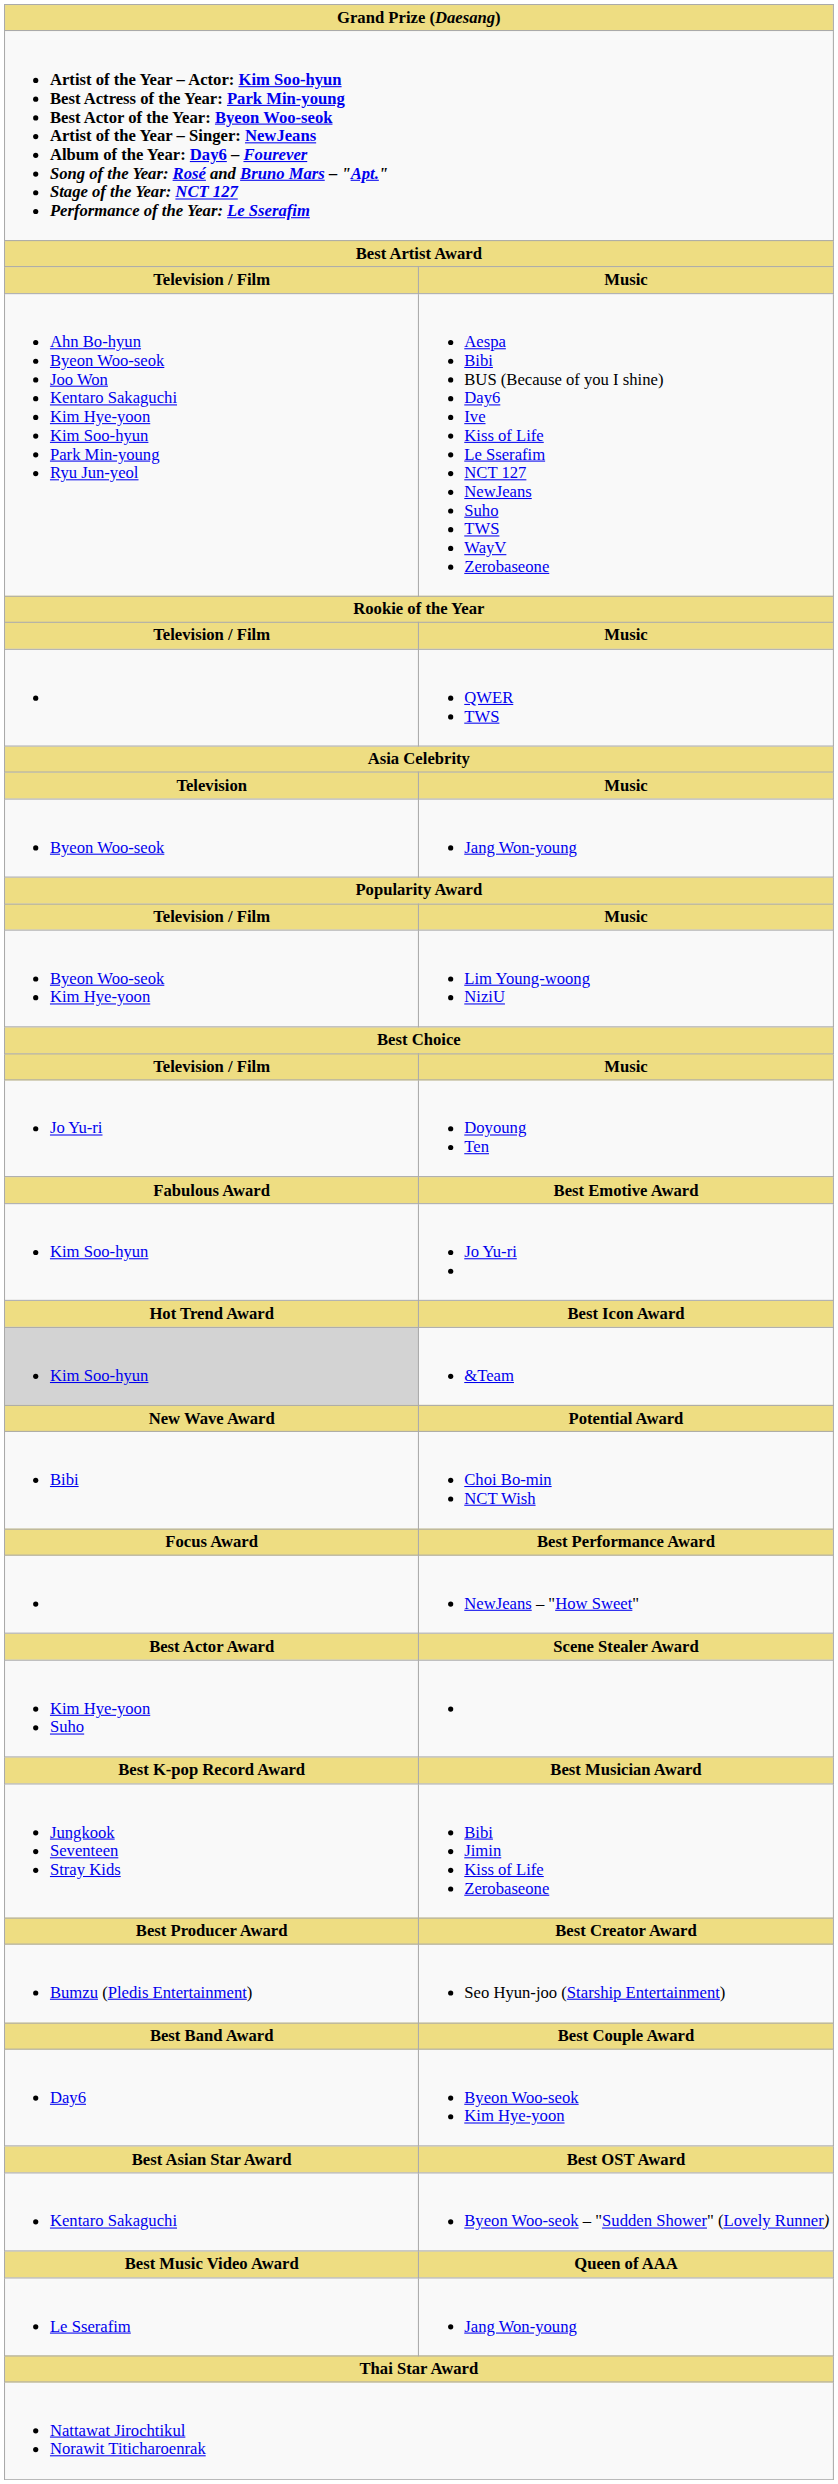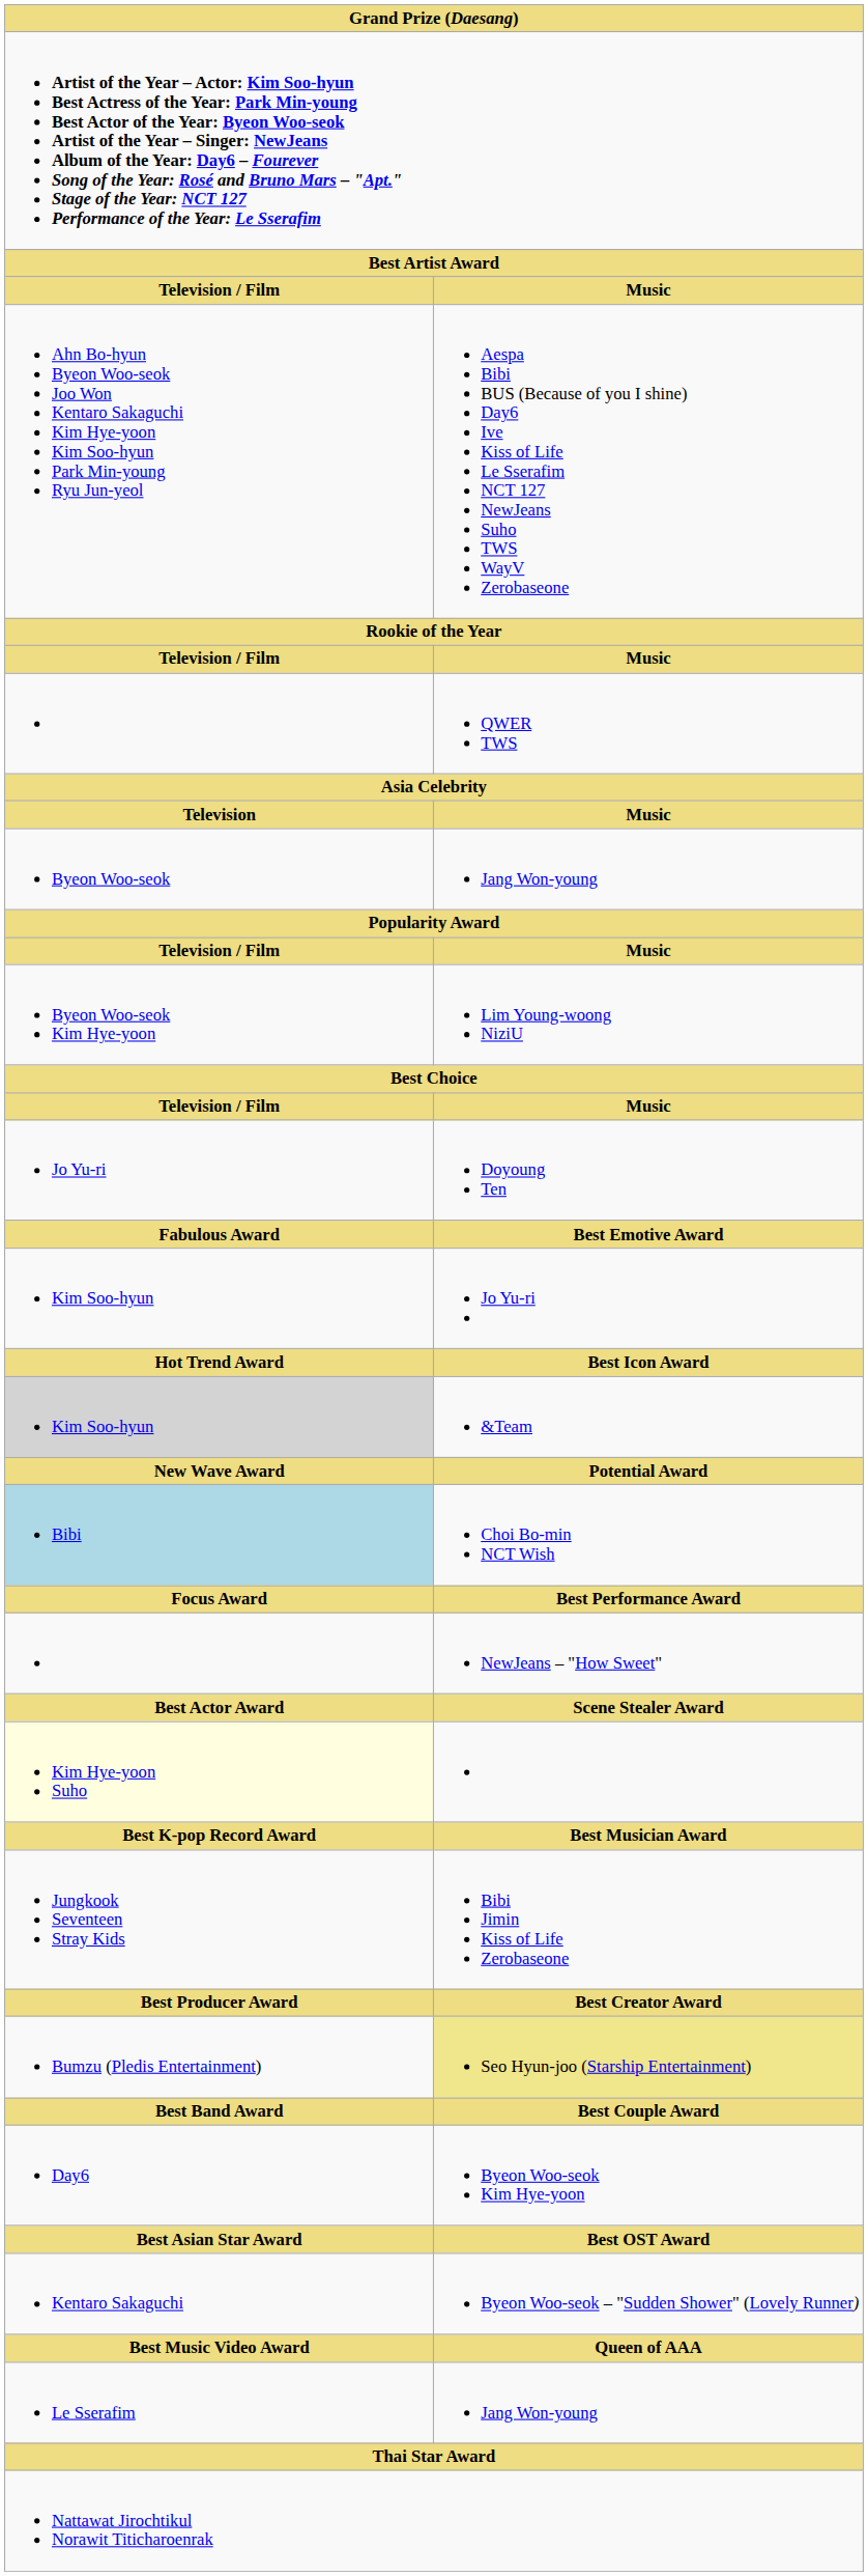row 23 | column 1: no background -> lightblue background
row 27 | column 1: no background -> lightyellow background
row 31 | column 2: no background -> khaki background
